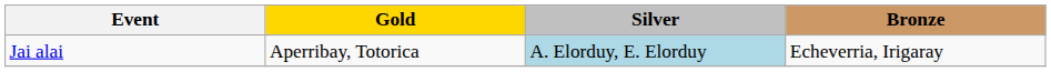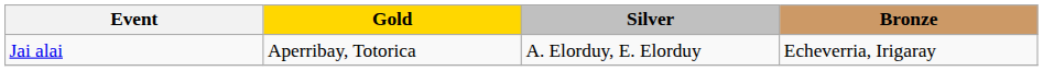Jai alai | Silver: lightblue background -> no background
